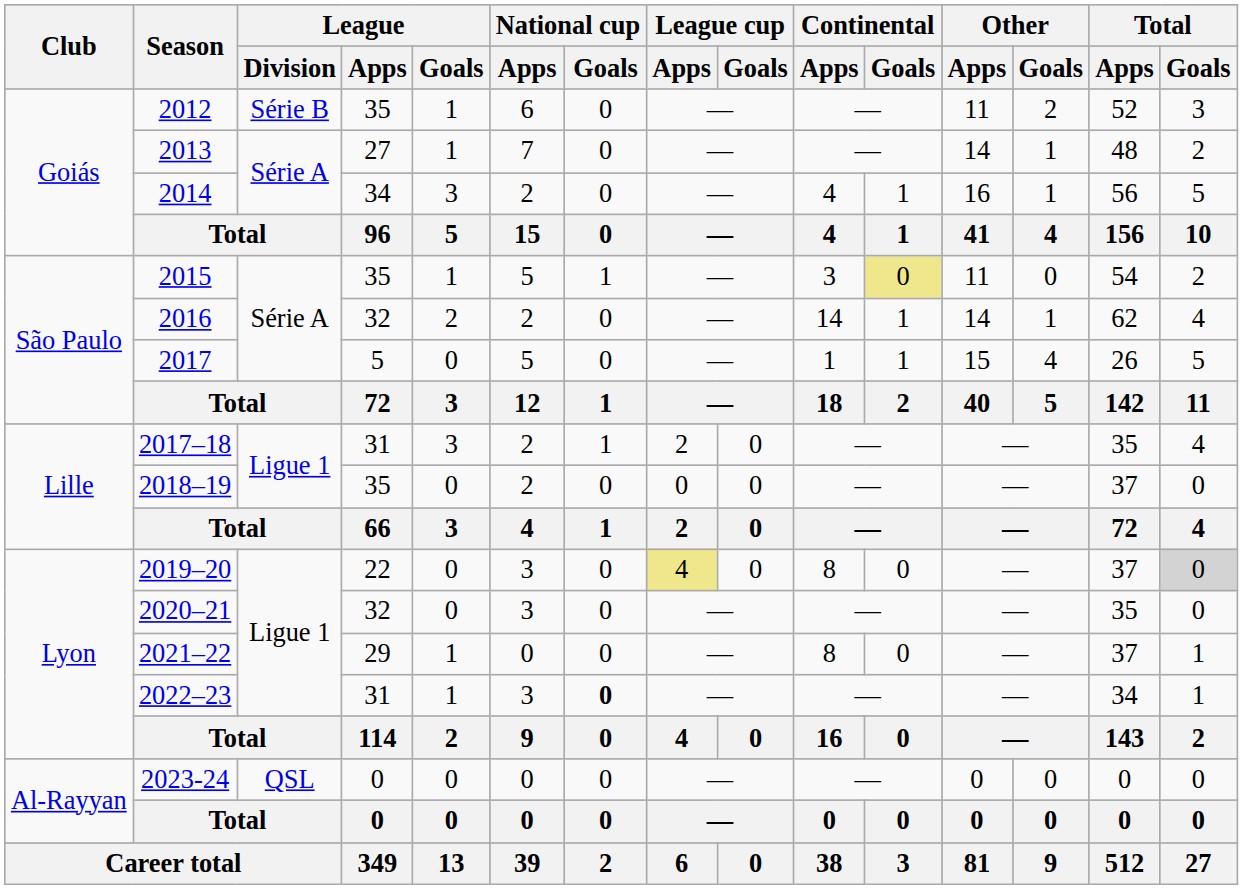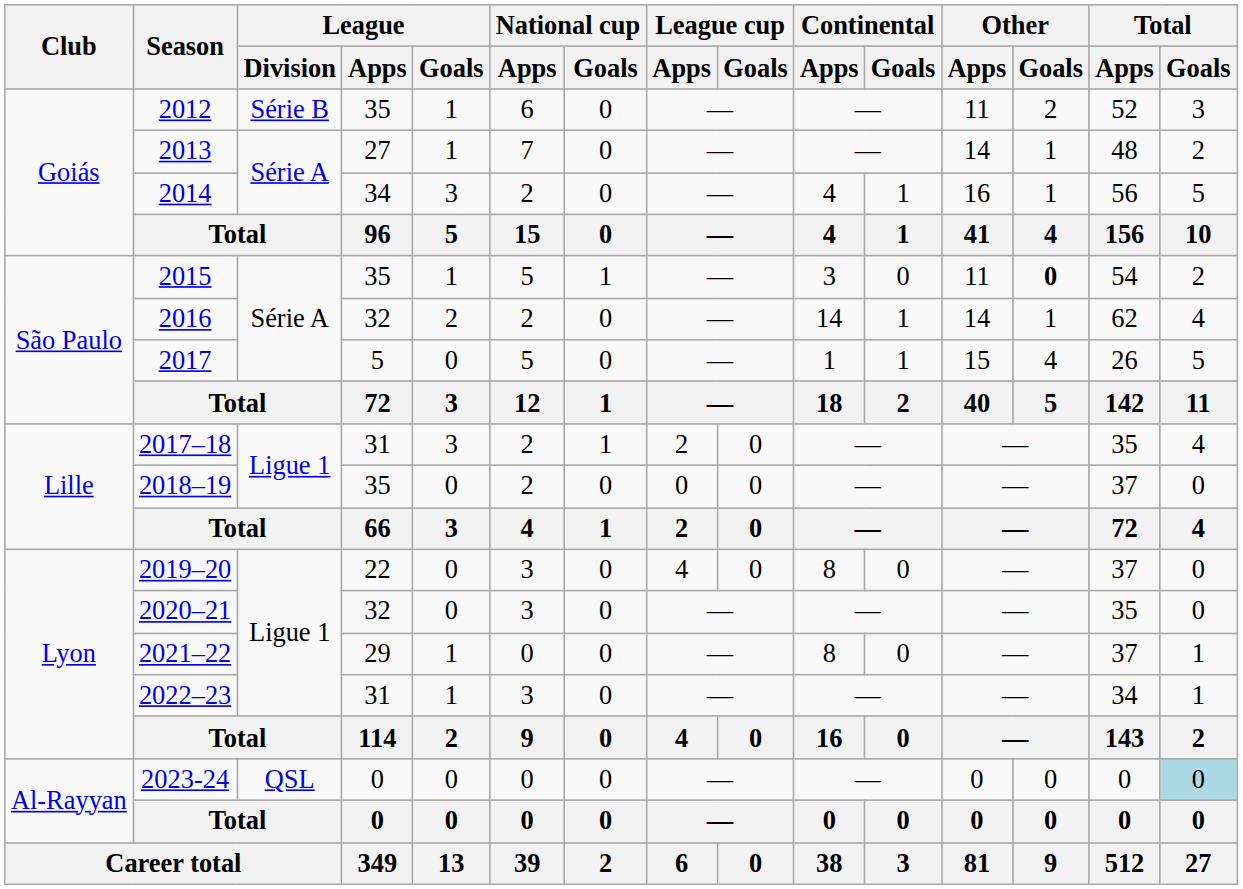2015 | Continental / Goals: khaki background -> no background
2015 | Other / Goals: normal -> bold
2019–20 | League cup / Apps: khaki background -> no background
2019–20 | Total / Goals: lightgrey background -> no background
2022–23 | National cup / Goals: bold -> normal
2023-24 | Total / Goals: no background -> lightblue background
